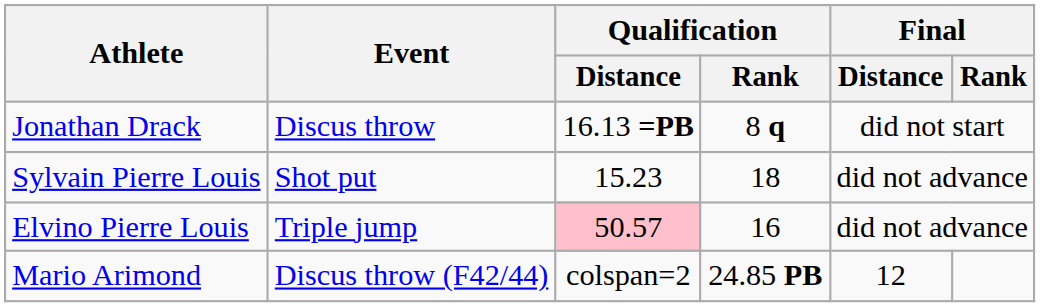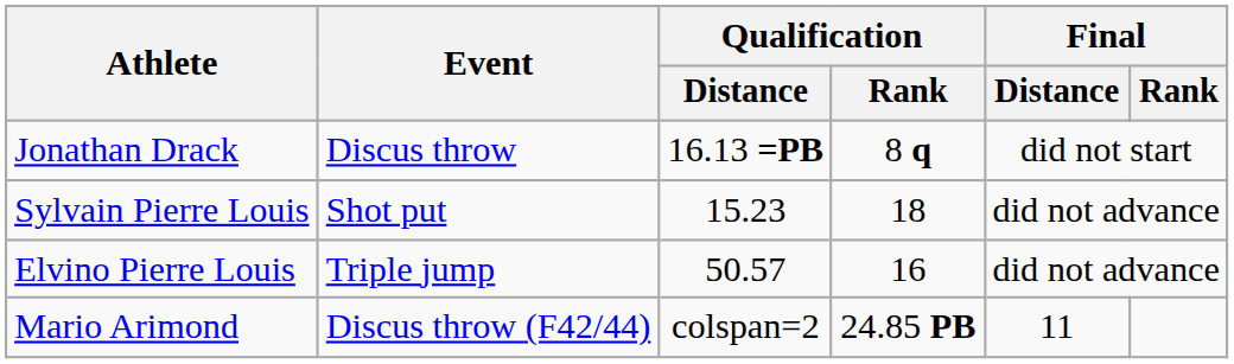Elvino Pierre Louis | Qualification / Distance: pink background -> no background
Mario Arimond | Final / Distance: 12 -> 11
